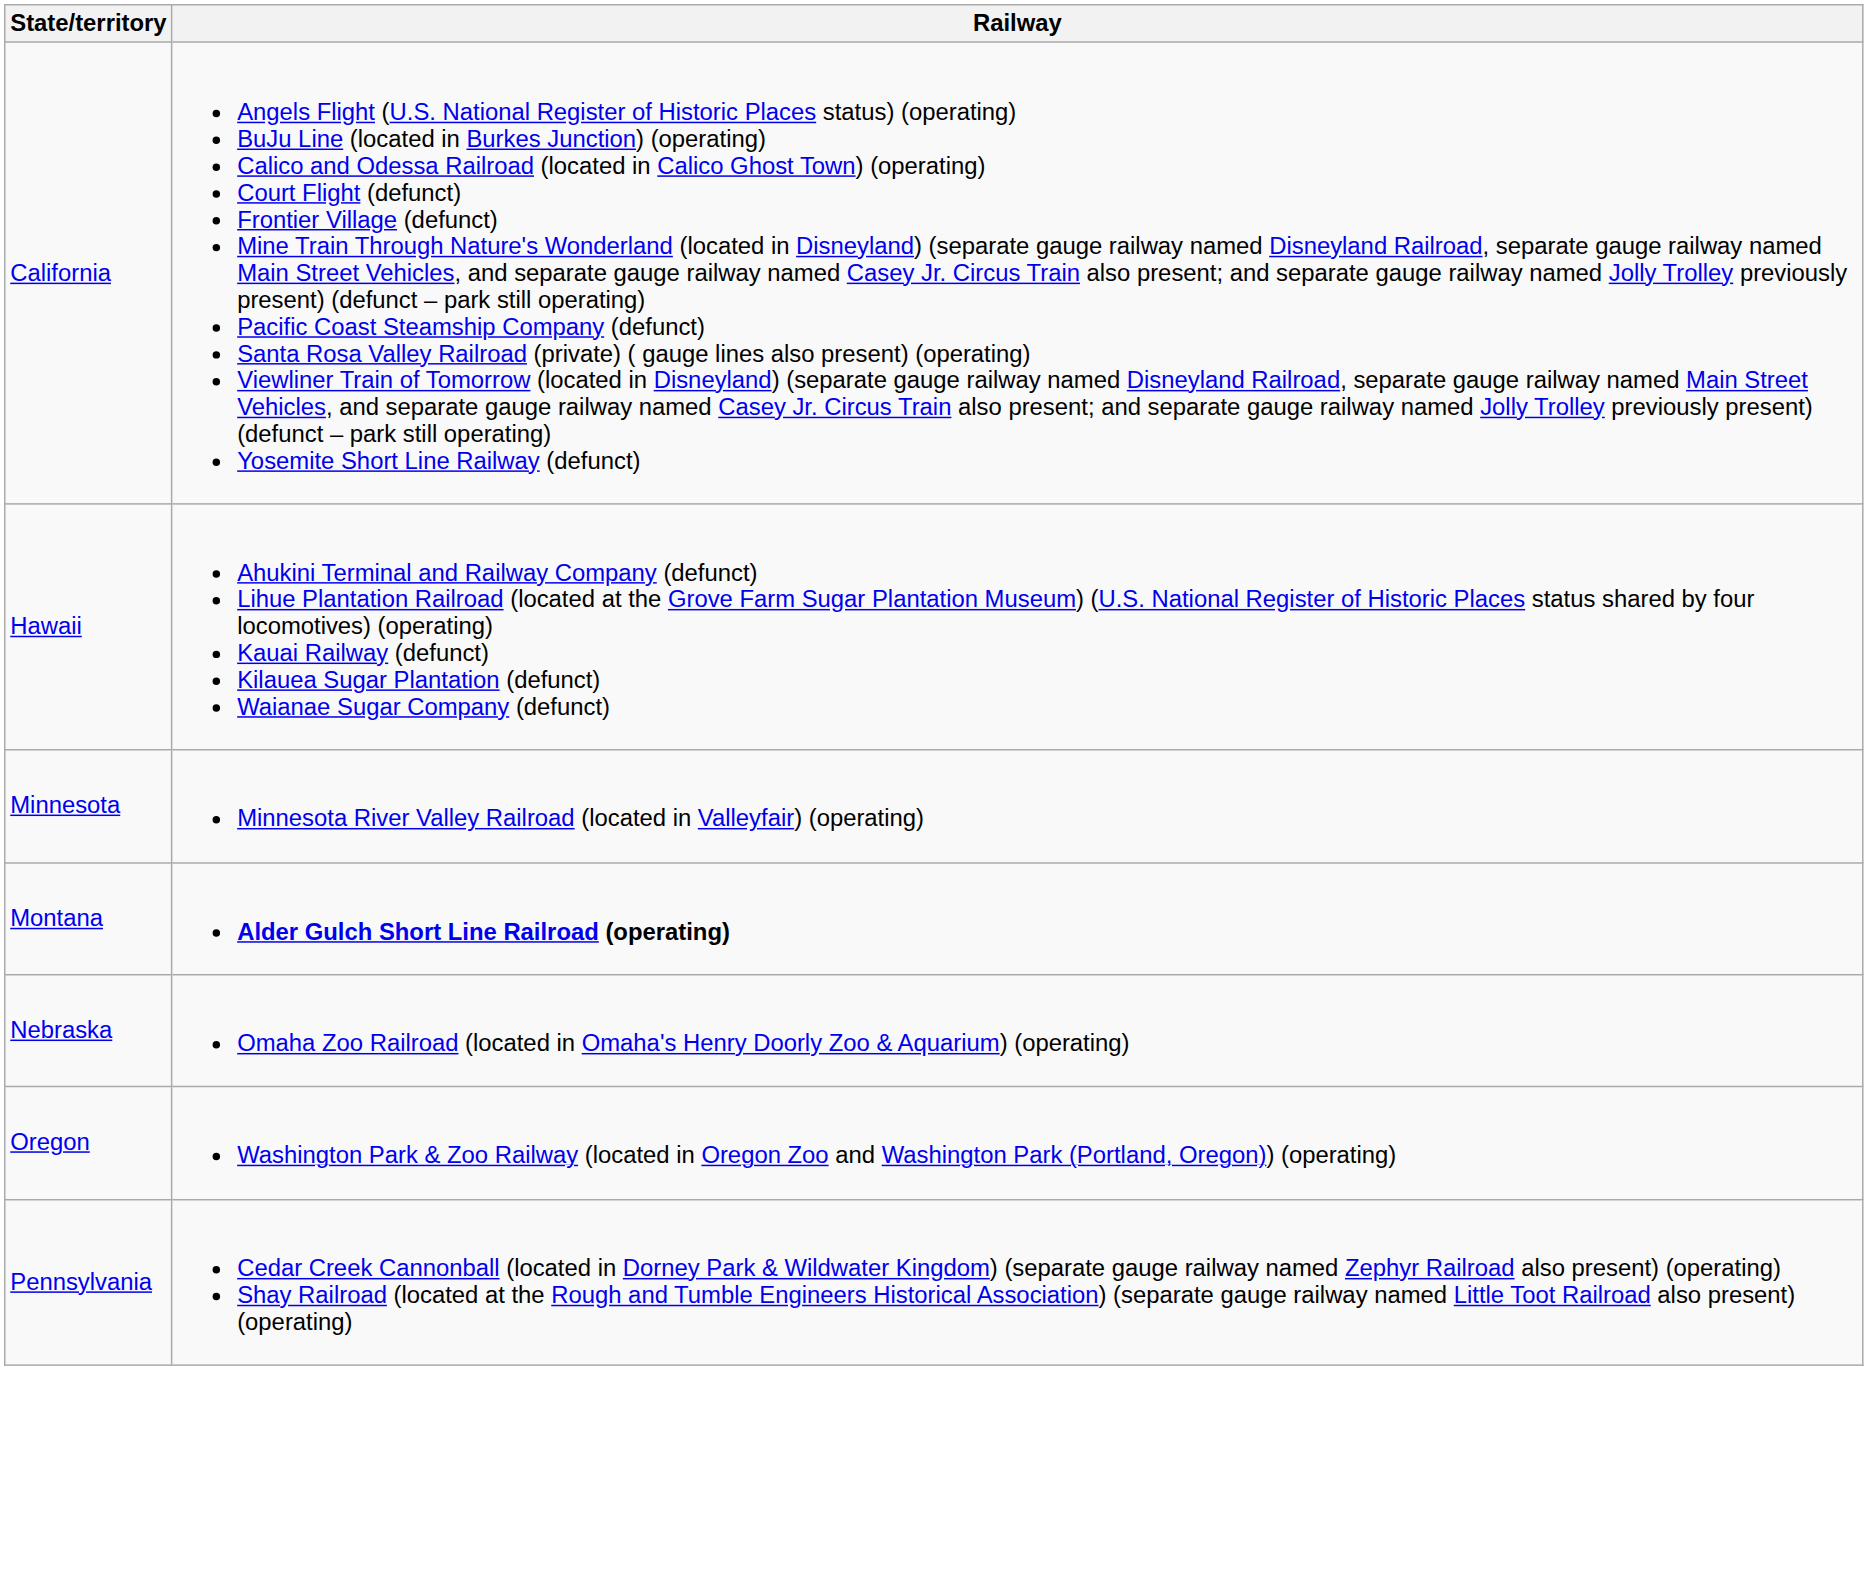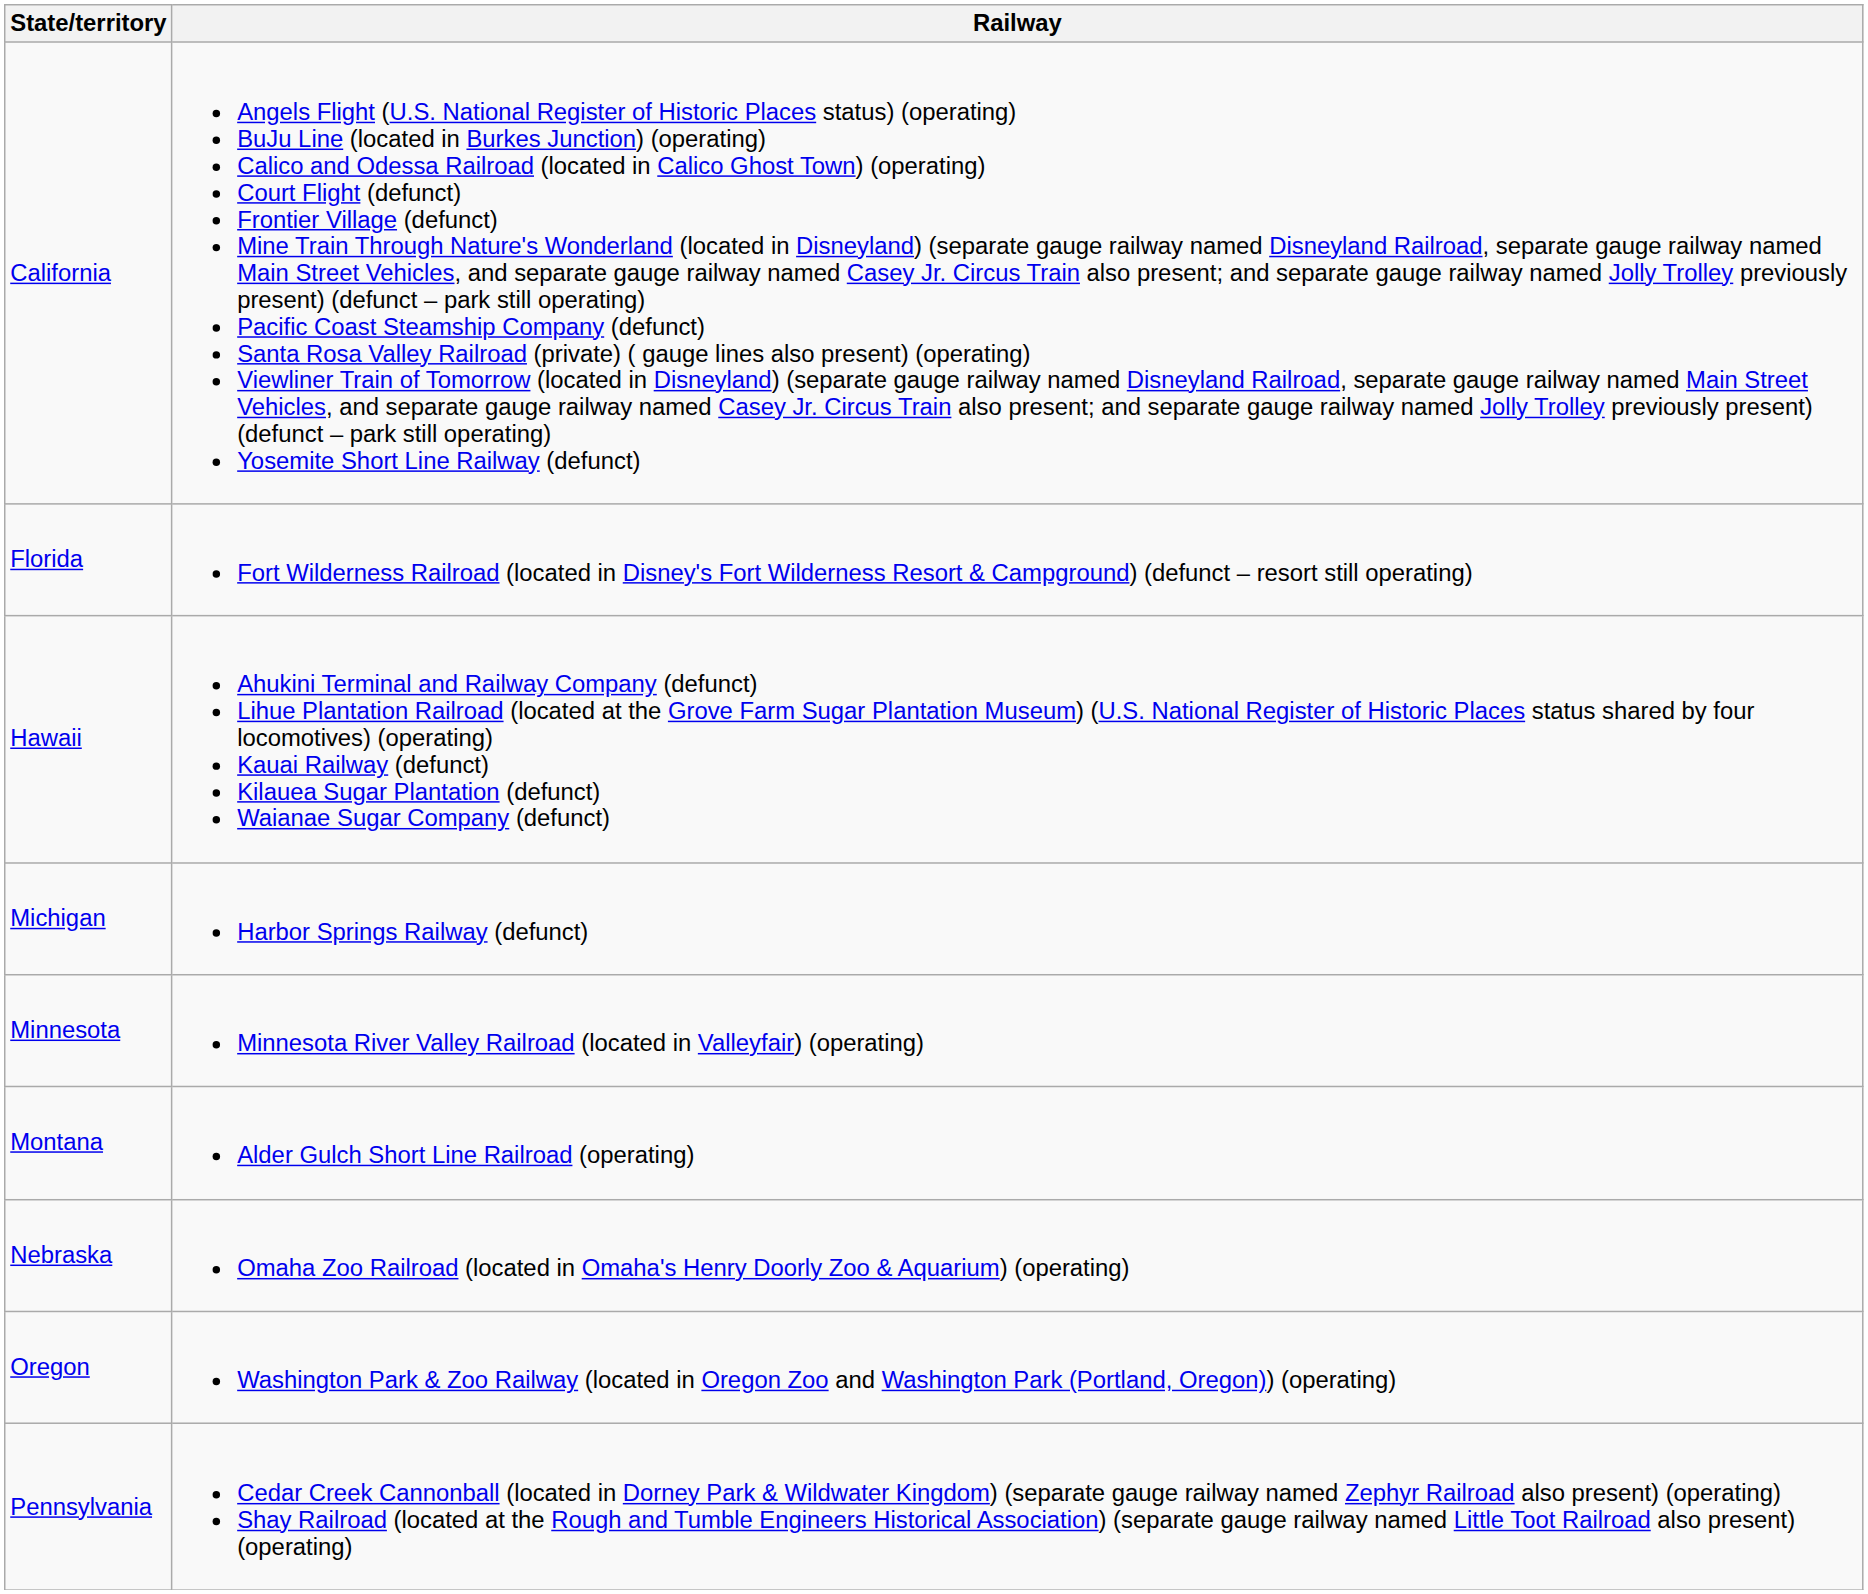+ row: Florida | Fort Wilderness Railroad (located in Disney's Fort Wilderness Resort & Campground) (defunct – resort still operating)
+ row: Michigan | Harbor Springs Railway (defunct)
Montana | Railway: bold -> normal
